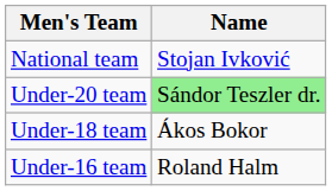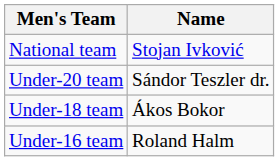Under-20 team | Name: lightgreen background -> no background
